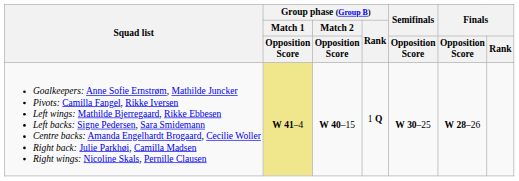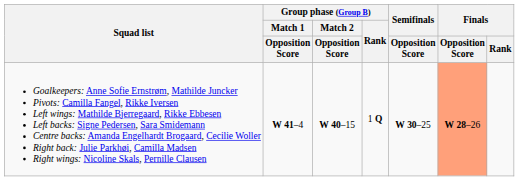row 4 | Group phase (Group B) / Match 1 / Opposition Score: khaki background -> no background
row 4 | Finals / Opposition Score: no background -> lightsalmon background
